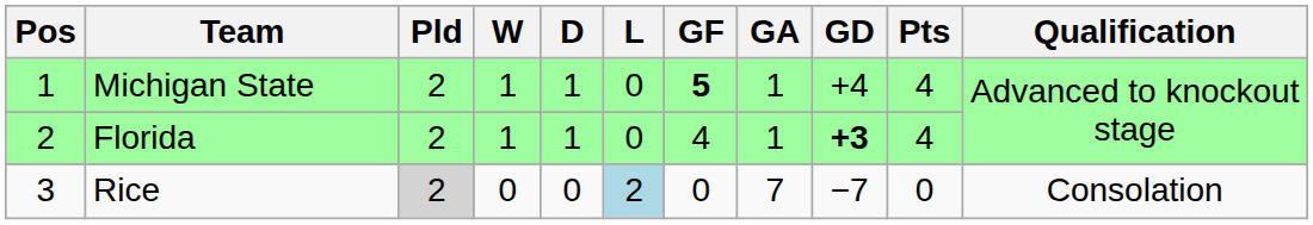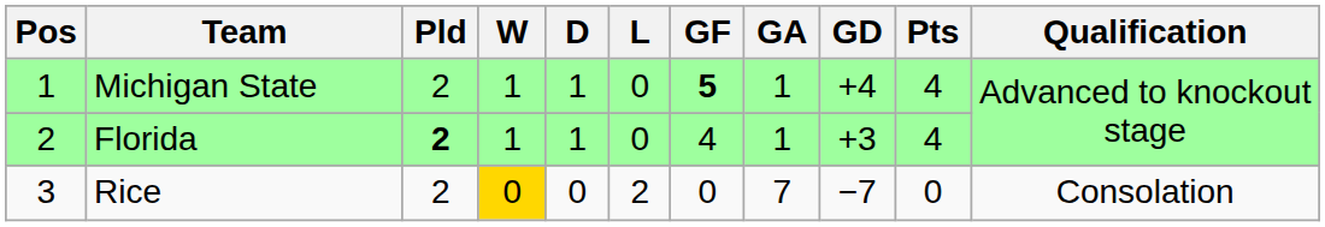Florida | Pld: normal -> bold
Florida | GD: bold -> normal
Rice | Pld: lightgrey background -> no background
Rice | W: no background -> gold background
Rice | L: lightblue background -> no background
